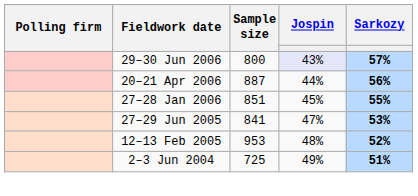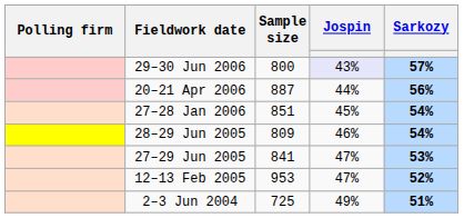27–28 Jan 2006 | Sarkozy: 55% -> 54%
+ row: 28–29 Jun 2005 | 809 | 46% | 54%
12–13 Feb 2005 | Jospin: 48% -> 47%
